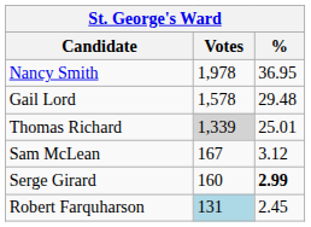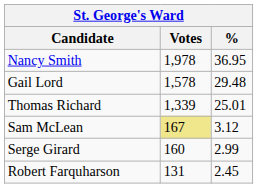Thomas Richard | Votes: lightgrey background -> no background
Sam McLean | Votes: no background -> khaki background
Serge Girard | %: bold -> normal
Robert Farquharson | Votes: lightblue background -> no background
